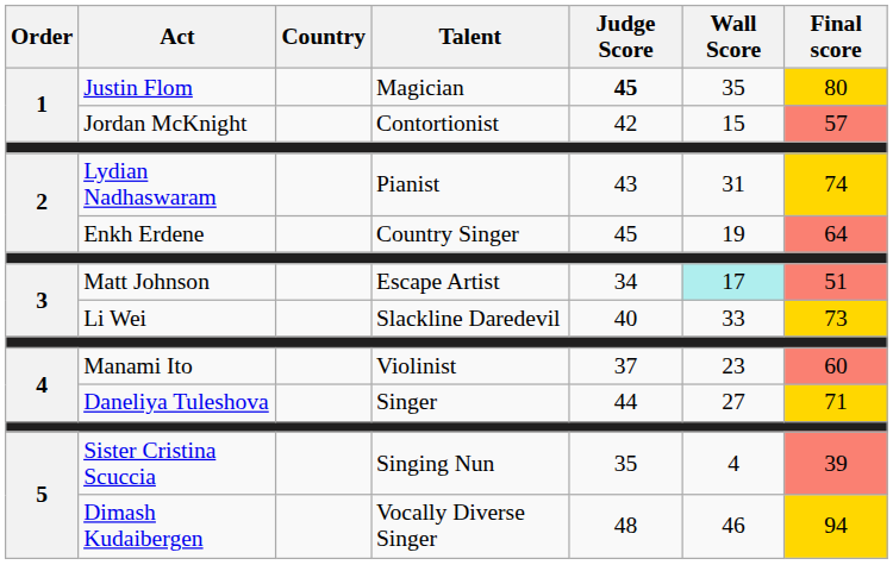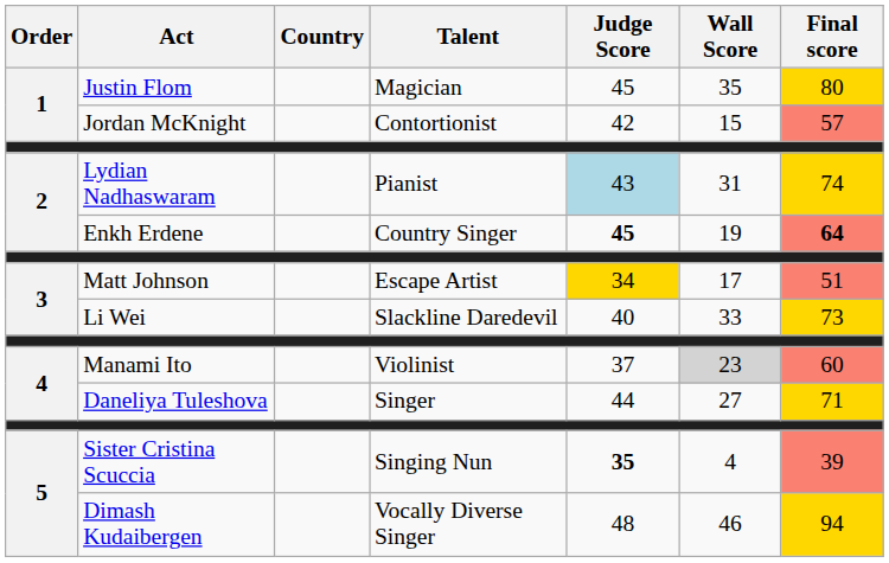Justin Flom | Judge Score: bold -> normal
Lydian Nadhaswaram | Judge Score: no background -> lightblue background
Enkh Erdene | Judge Score: normal -> bold
Enkh Erdene | Final score: normal -> bold
Matt Johnson | Judge Score: no background -> gold background
Matt Johnson | Wall Score: paleturquoise background -> no background
Manami Ito | Wall Score: no background -> lightgrey background
Sister Cristina Scuccia | Judge Score: normal -> bold
